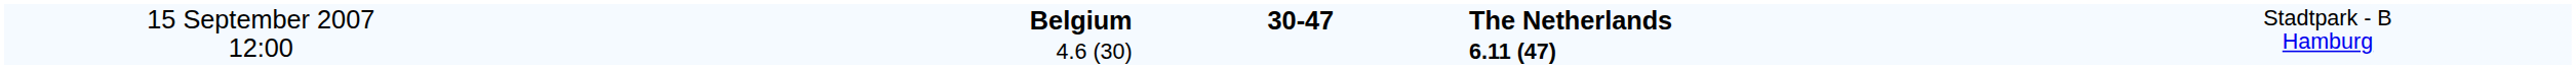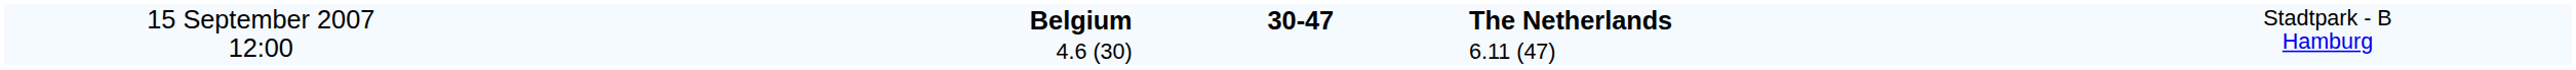4.6 (30) | column 4: bold -> normal
